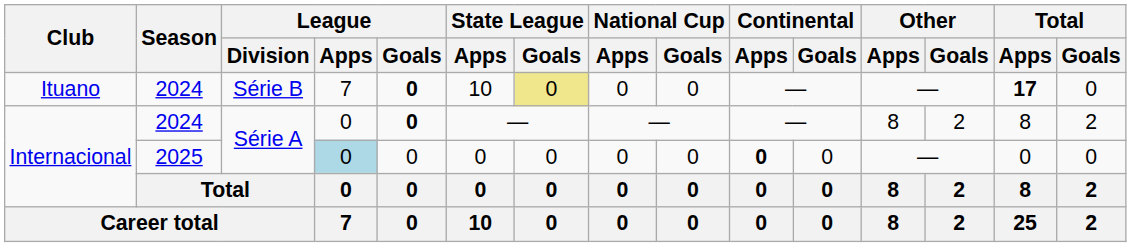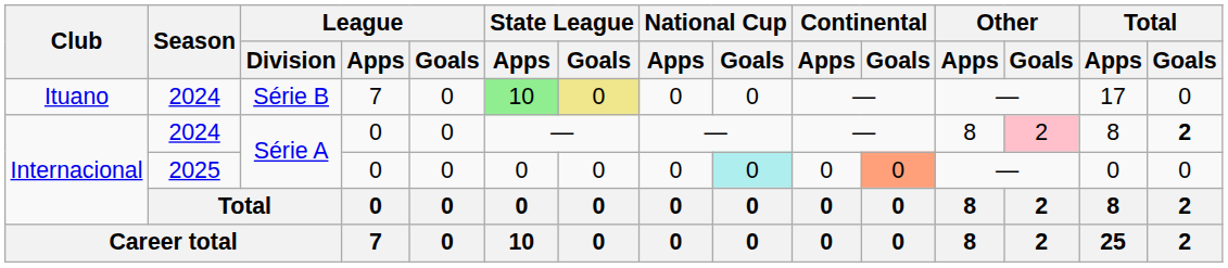Ituano | League / Goals: bold -> normal
Ituano | State League / Apps: no background -> lightgreen background
Ituano | Total / Apps: bold -> normal
Internacional / 2024 | League / Goals: bold -> normal
Internacional / 2024 | Other / Goals: no background -> pink background
Internacional / 2024 | Total / Goals: normal -> bold
Internacional / 2025 | League / Apps: lightblue background -> no background
Internacional / 2025 | National Cup / Goals: no background -> paleturquoise background
Internacional / 2025 | Continental / Apps: bold -> normal
Internacional / 2025 | Continental / Goals: no background -> lightsalmon background
